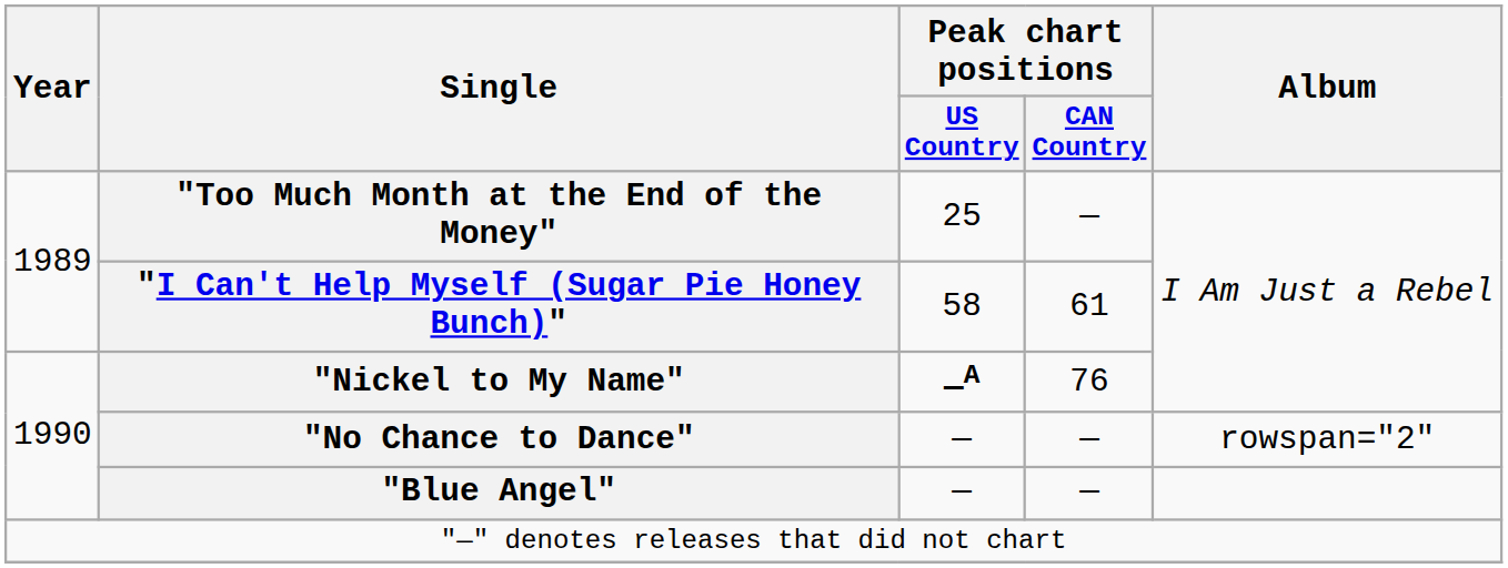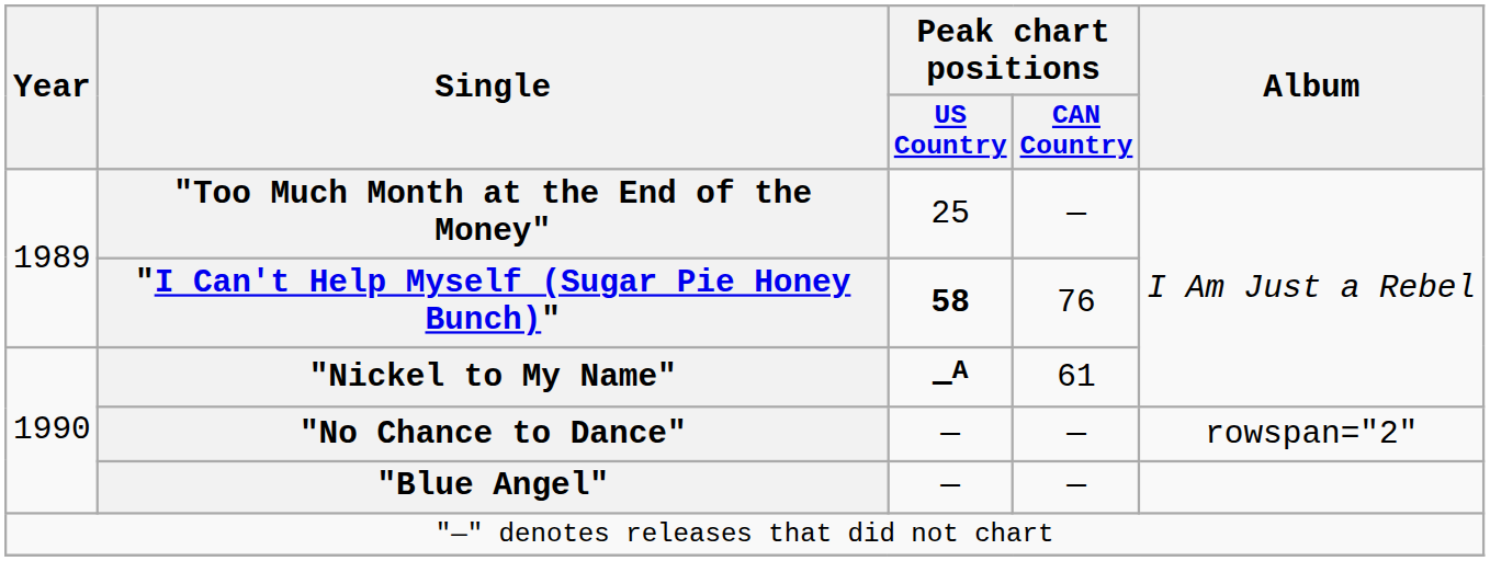"I Can't Help Myself (Sugar Pie Honey Bunch)" | Peak chart positions / US Country: normal -> bold
"I Can't Help Myself (Sugar Pie Honey Bunch)" | Peak chart positions / CAN Country: 61 -> 76
"Nickel to My Name" | Peak chart positions / CAN Country: 76 -> 61
